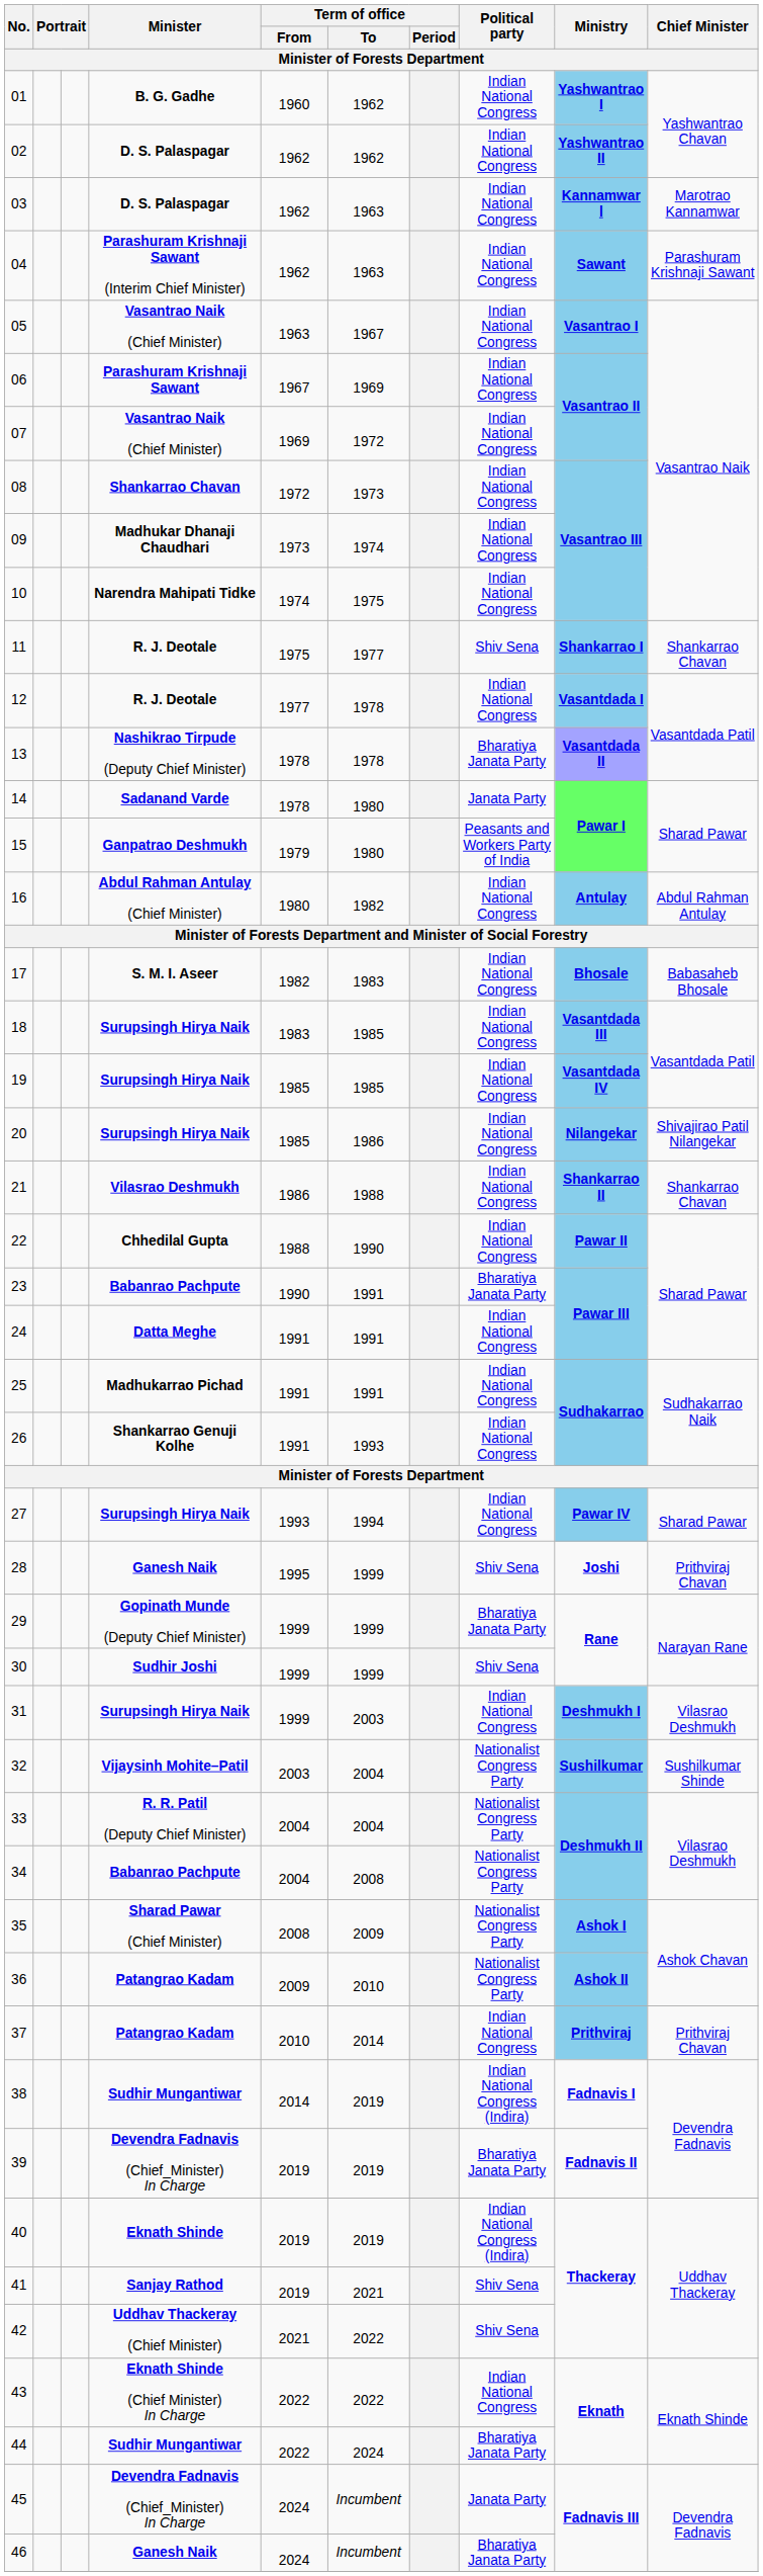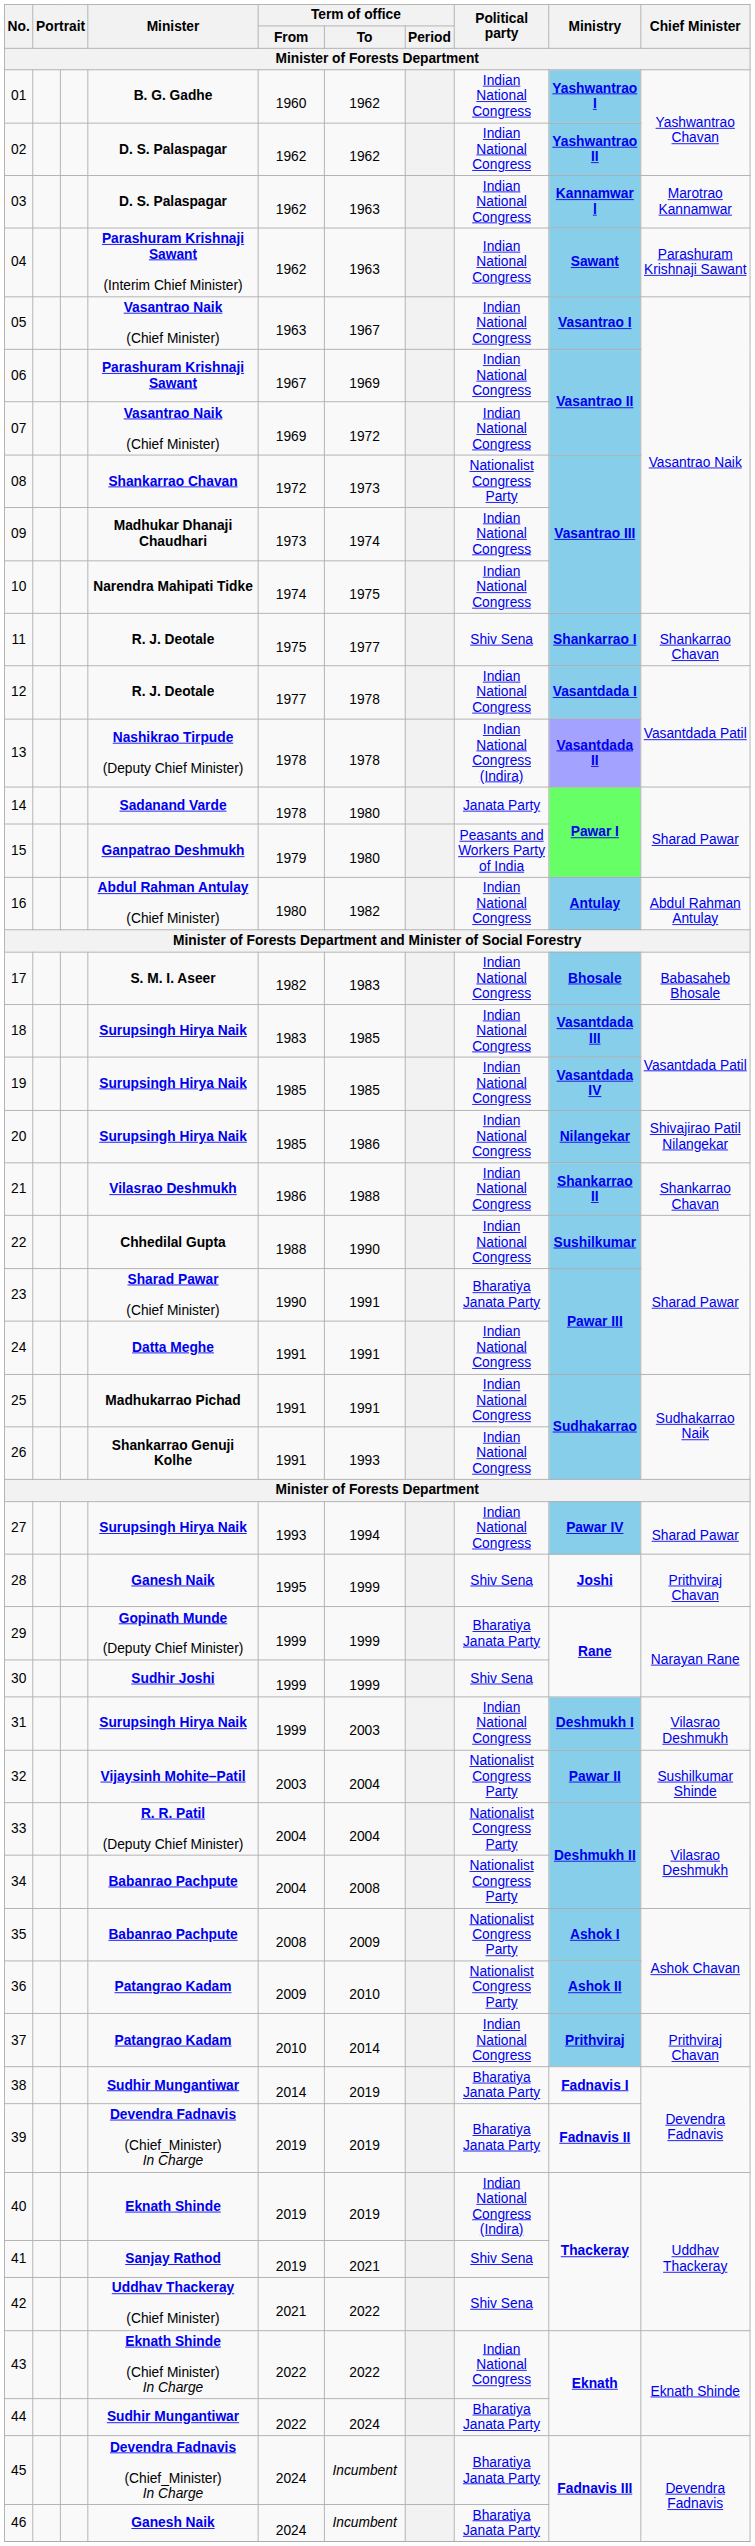08 | Political party: Indian National Congress -> Nationalist Congress Party
13 | Political party: Bharatiya Janata Party -> Indian National Congress (Indira)
22 | Ministry: Pawar II -> Sushilkumar
23 | Minister: Babanrao Pachpute -> Sharad Pawar (Chief Minister)
32 | Ministry: Sushilkumar -> Pawar II
35 | Minister: Sharad Pawar (Chief Minister) -> Babanrao Pachpute
38 | Political party: Indian National Congress (Indira) -> Bharatiya Janata Party
45 | Political party: Janata Party -> Bharatiya Janata Party
